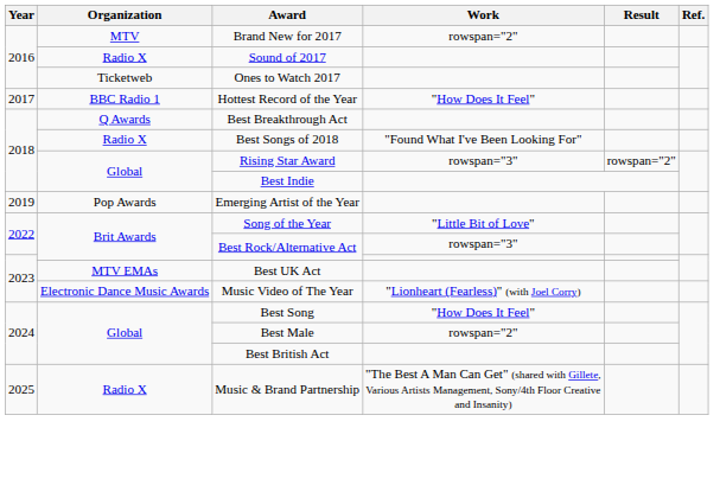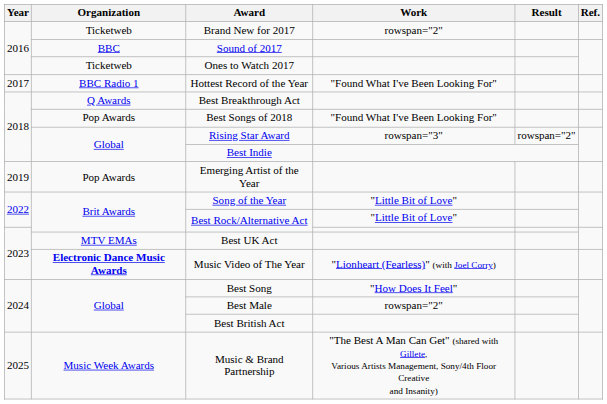Brand New for 2017 | Organization: MTV -> Ticketweb
Sound of 2017 | Organization: Radio X -> BBC
Hottest Record of the Year | Work: "How Does It Feel" -> "Found What I've Been Looking For"
Best Songs of 2018 | Organization: Radio X -> Pop Awards
2022 / Best Rock/Alternative Act | Work: rowspan="3" -> "Little Bit of Love"
Music Video of The Year | Organization: normal -> bold
Music & Brand Partnership | Organization: Radio X -> Music Week Awards
